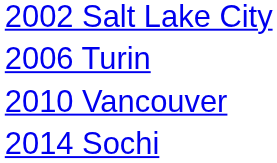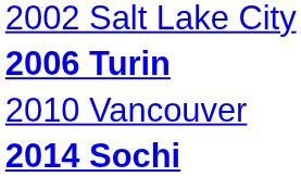2006 Turin | column 1: normal -> bold
2014 Sochi | column 1: normal -> bold
